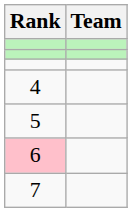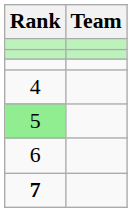row 6 | Rank: no background -> lightgreen background
row 7 | Rank: pink background -> no background
row 8 | Rank: normal -> bold
